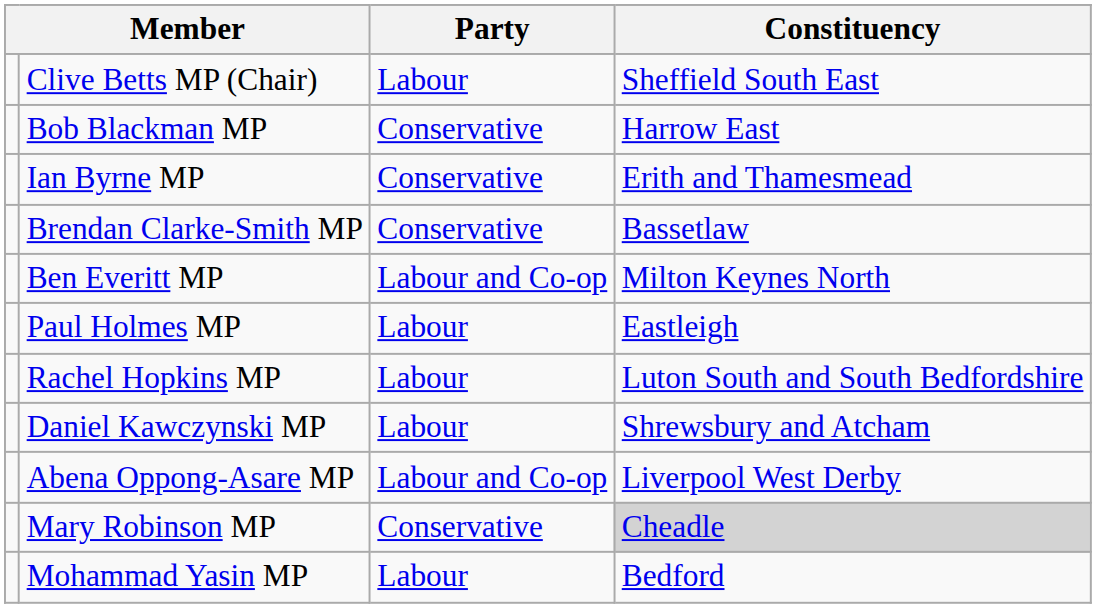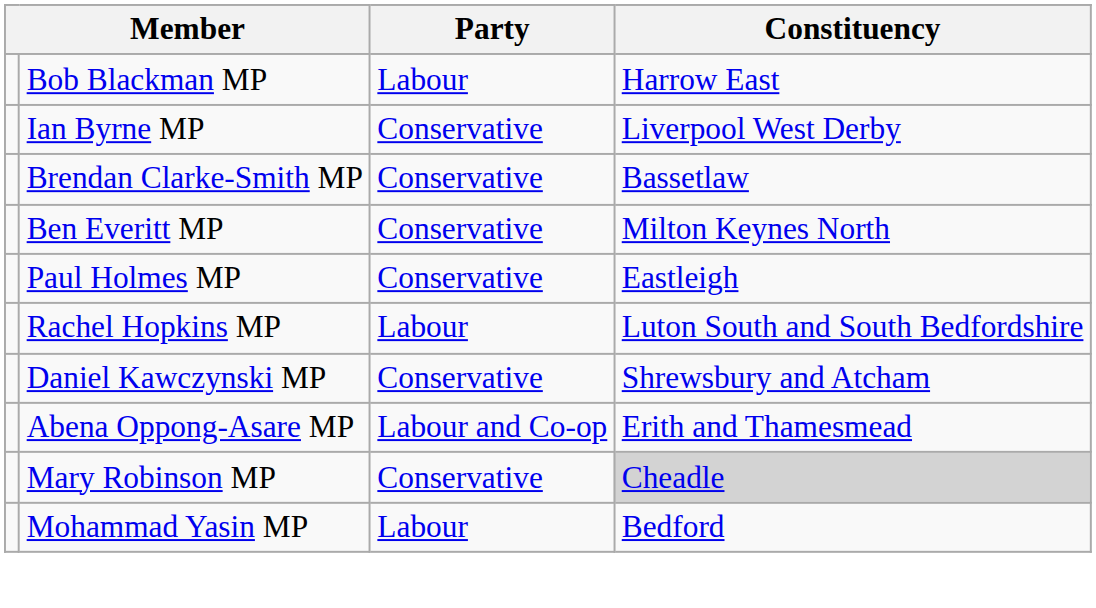- row: Clive Betts MP (Chair) | Labour | Sheffield South East
Bob Blackman MP | Party: Conservative -> Labour
Ian Byrne MP | Constituency: Erith and Thamesmead -> Liverpool West Derby
Ben Everitt MP | Party: Labour and Co-op -> Conservative
Paul Holmes MP | Party: Labour -> Conservative
Daniel Kawczynski MP | Party: Labour -> Conservative
Abena Oppong-Asare MP | Constituency: Liverpool West Derby -> Erith and Thamesmead
